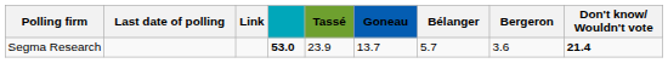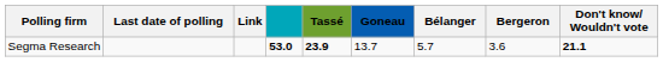Segma Research | Tassé: normal -> bold
Segma Research | Don't know/ Wouldn't vote: 21.4 -> 21.1
